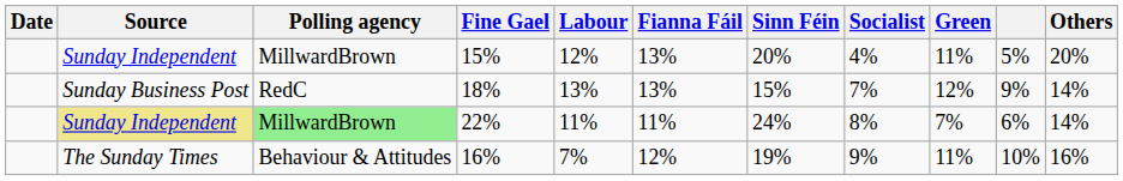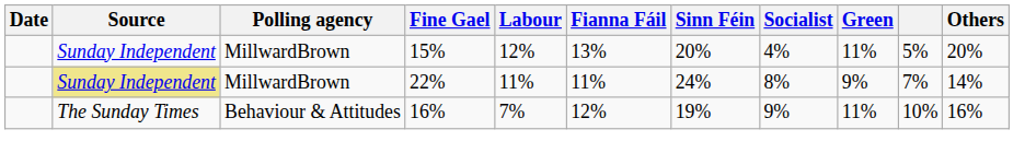- row: Sunday Business Post | RedC | 18% | 13% | 13% | 15% | 7% | 12% | 9% | 14%
22% | Polling agency: lightgreen background -> no background
22% | Green: 7% -> 9%
22% | column 10: 6% -> 7%
